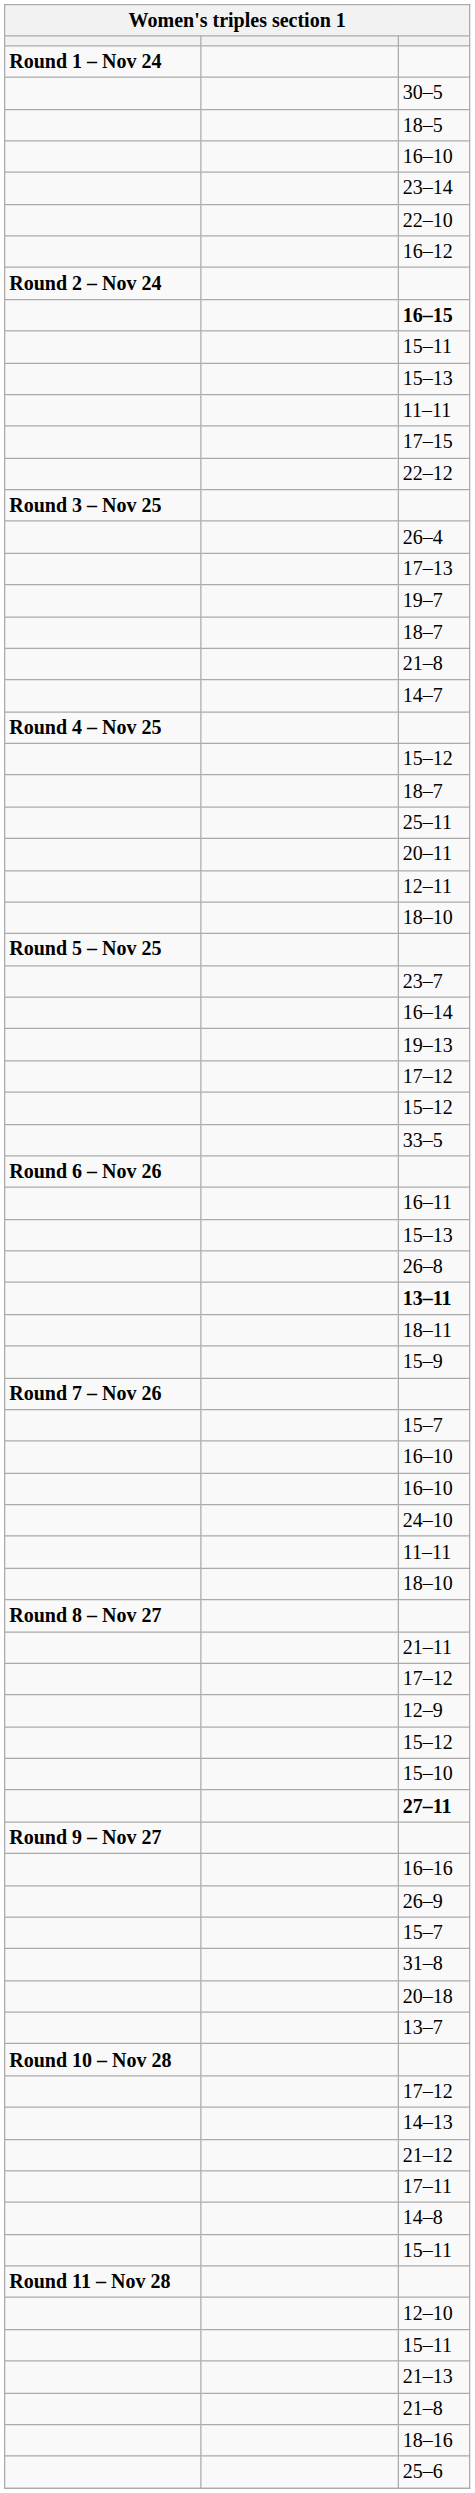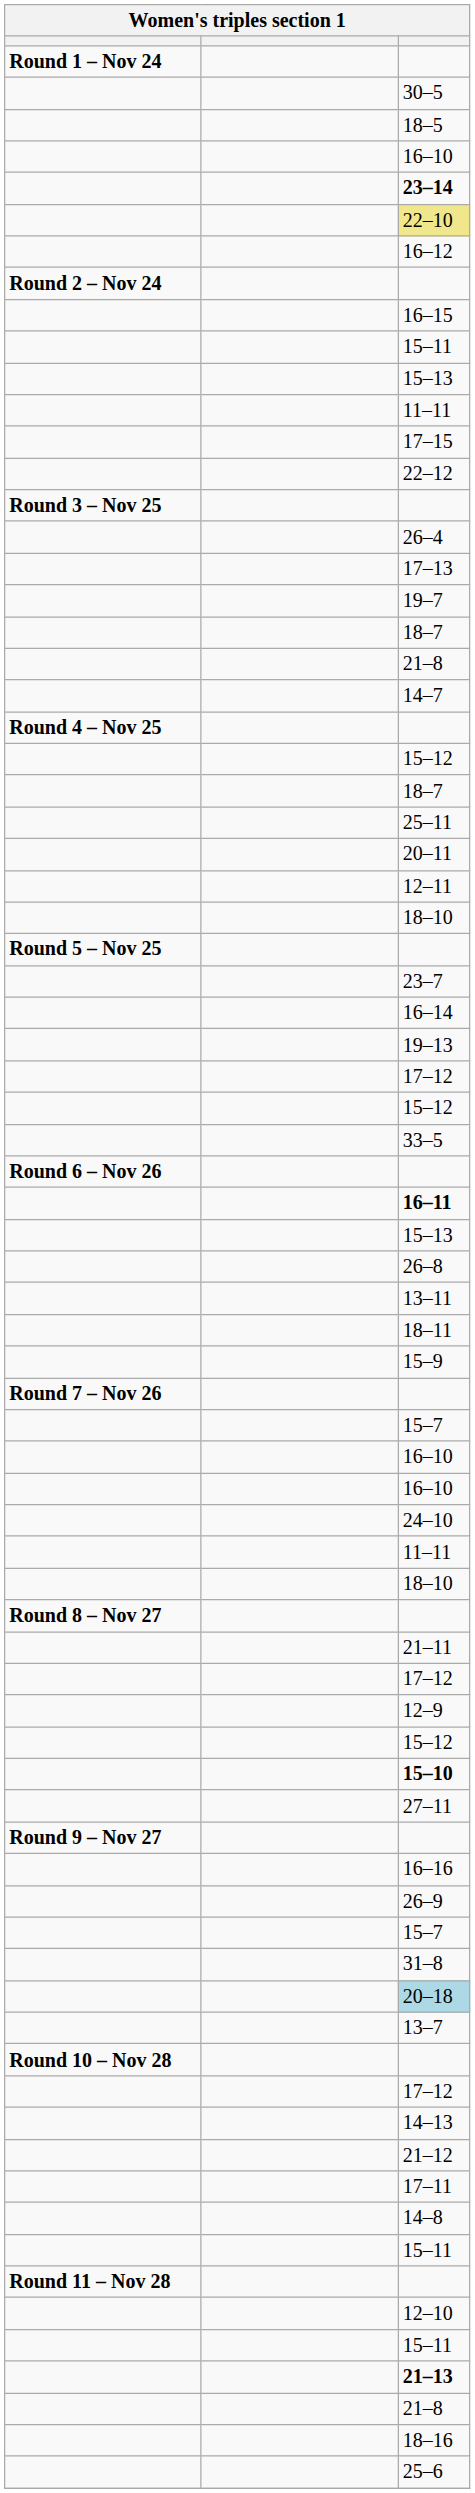23–14 | column 3: normal -> bold
22–10 | column 3: no background -> khaki background
16–15 | column 3: bold -> normal
16–11 | column 3: normal -> bold
13–11 | column 3: bold -> normal
15–10 | column 3: normal -> bold
27–11 | column 3: bold -> normal
20–18 | column 3: no background -> lightblue background
21–13 | column 3: normal -> bold
